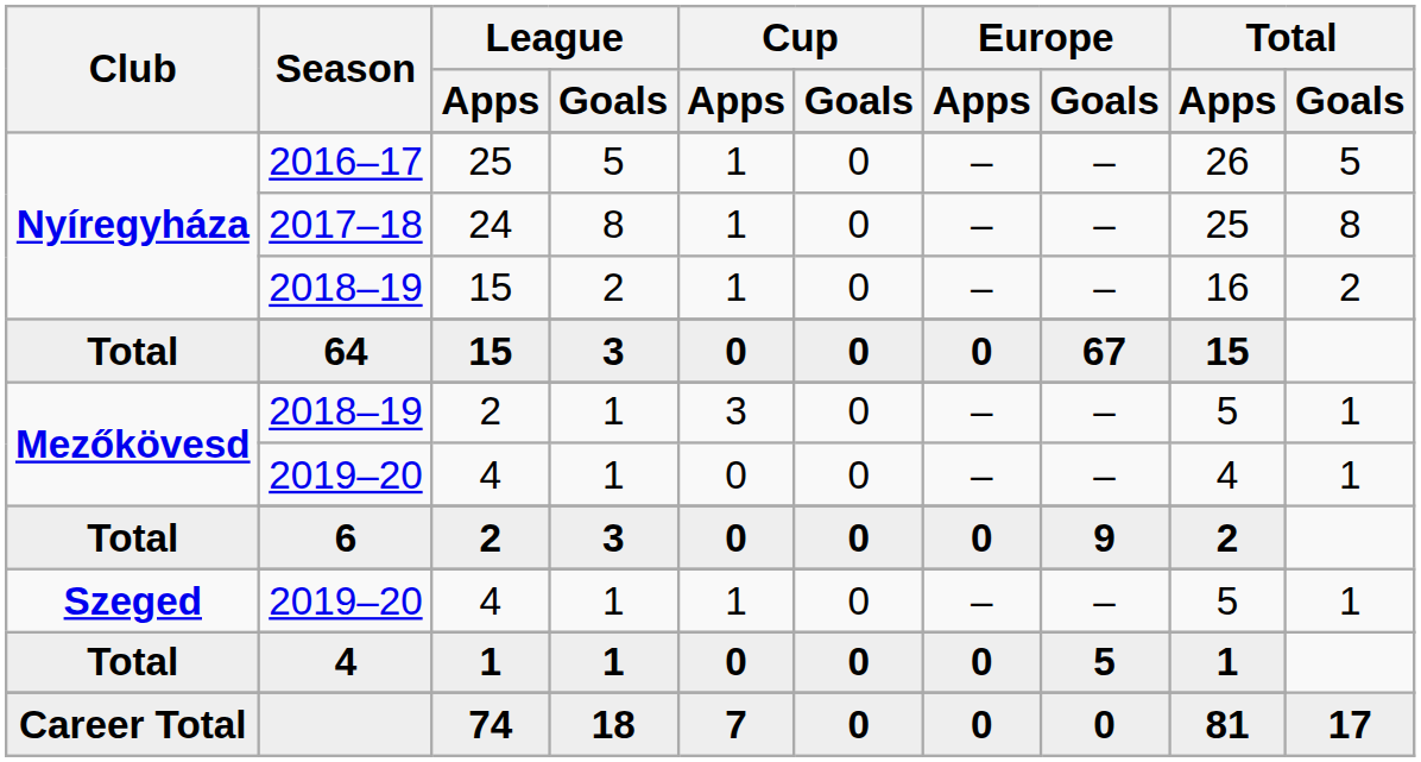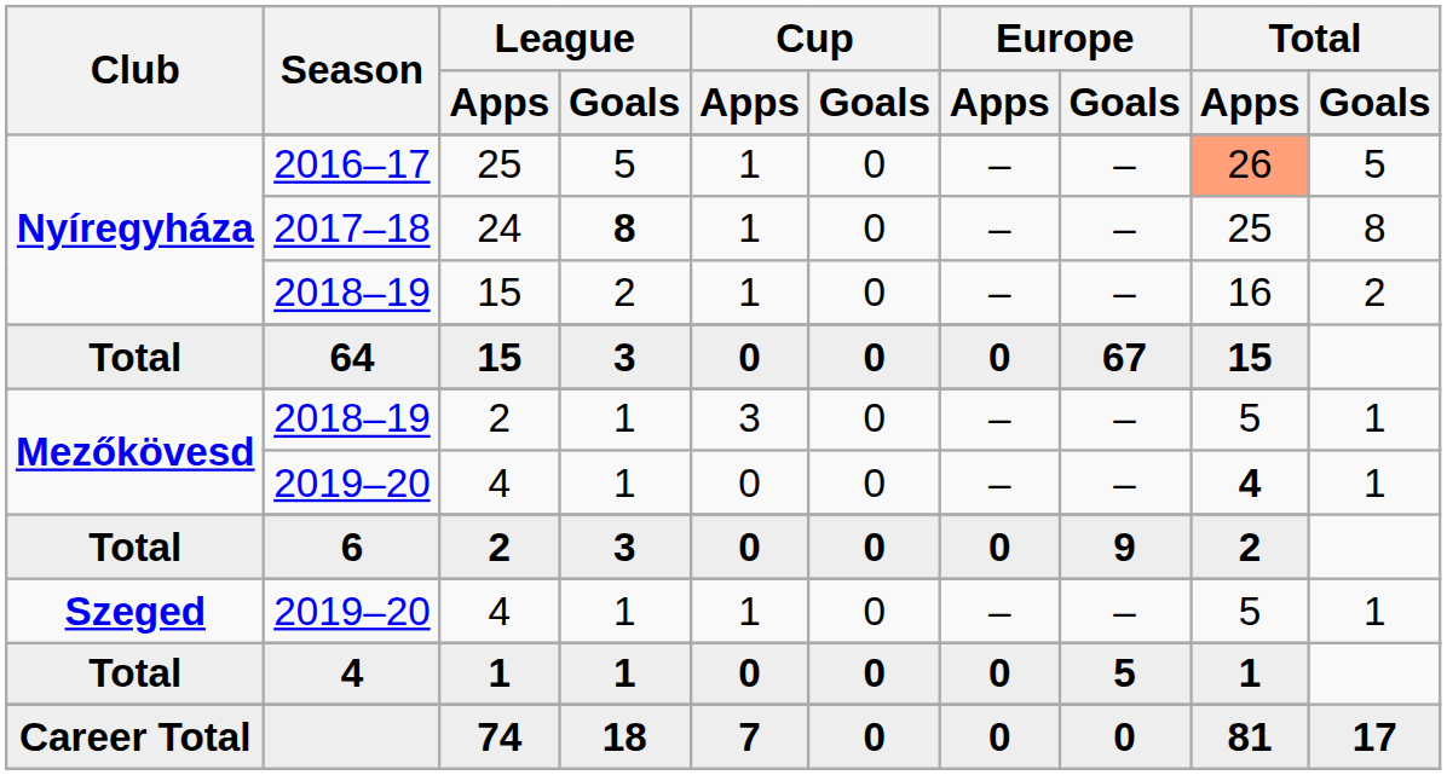2016–17 | Total / Apps: no background -> lightsalmon background
2017–18 | League / Goals: normal -> bold
Mezőkövesd / 2019–20 | Total / Apps: normal -> bold
